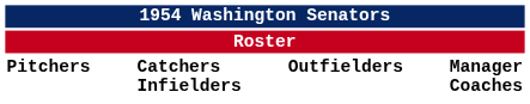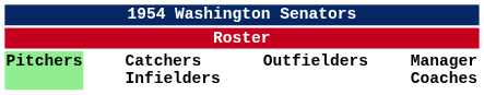Pitchers | column 1: no background -> lightgreen background
